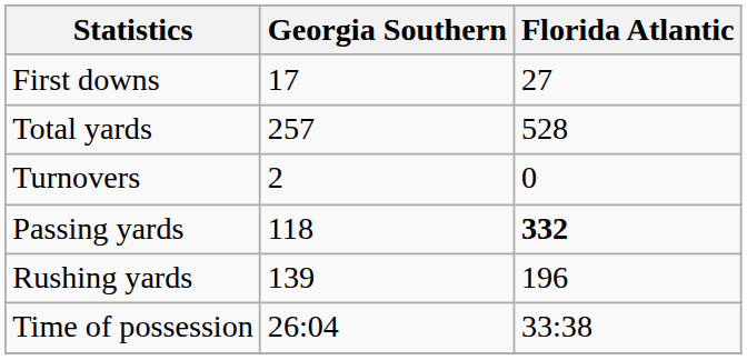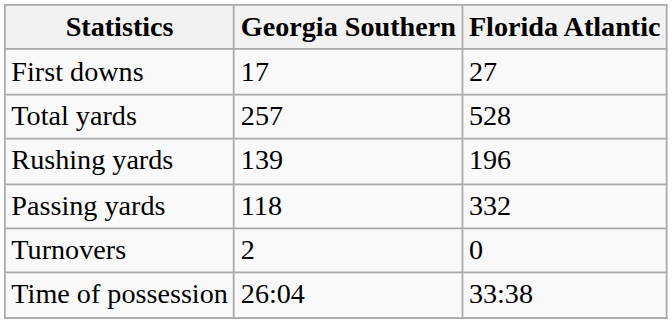rows swapped: Rushing yards <-> Turnovers
Passing yards | Florida Atlantic: bold -> normal
